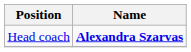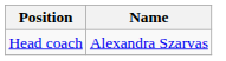Head coach | Name: bold -> normal
